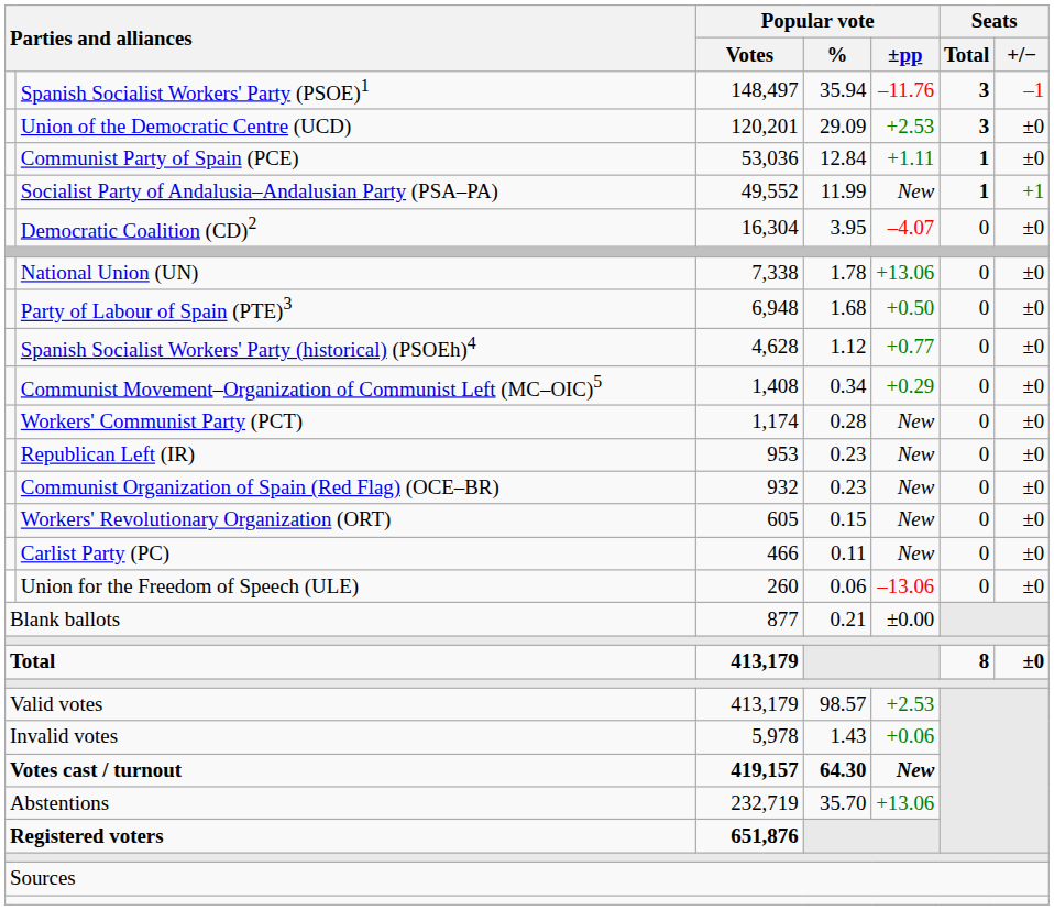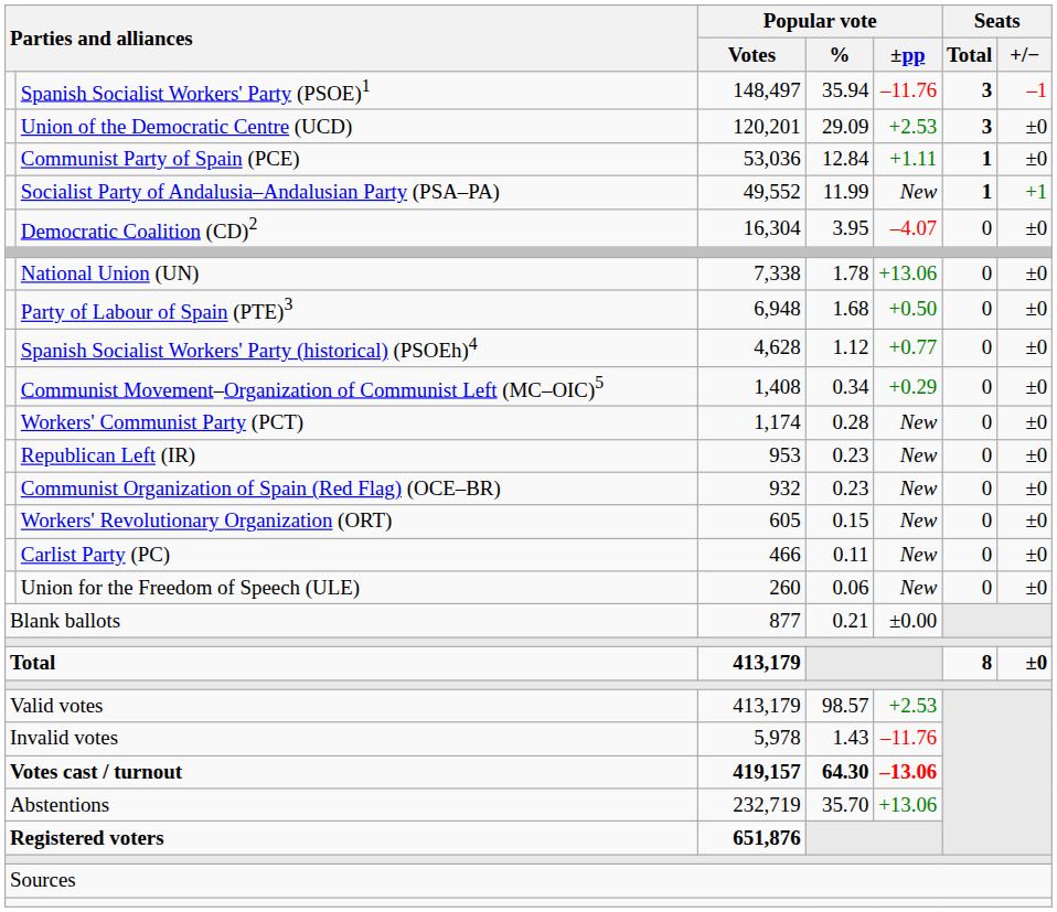Union for the Freedom of Speech (ULE) | Popular vote / ±pp: –13.06 -> New
Invalid votes | Popular vote / ±pp: +0.06 -> –11.76
Votes cast / turnout | Popular vote / ±pp: New -> –13.06
